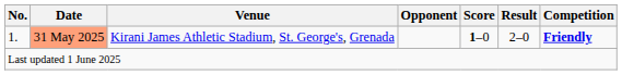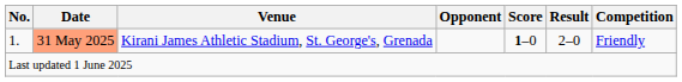1. | Competition: bold -> normal
